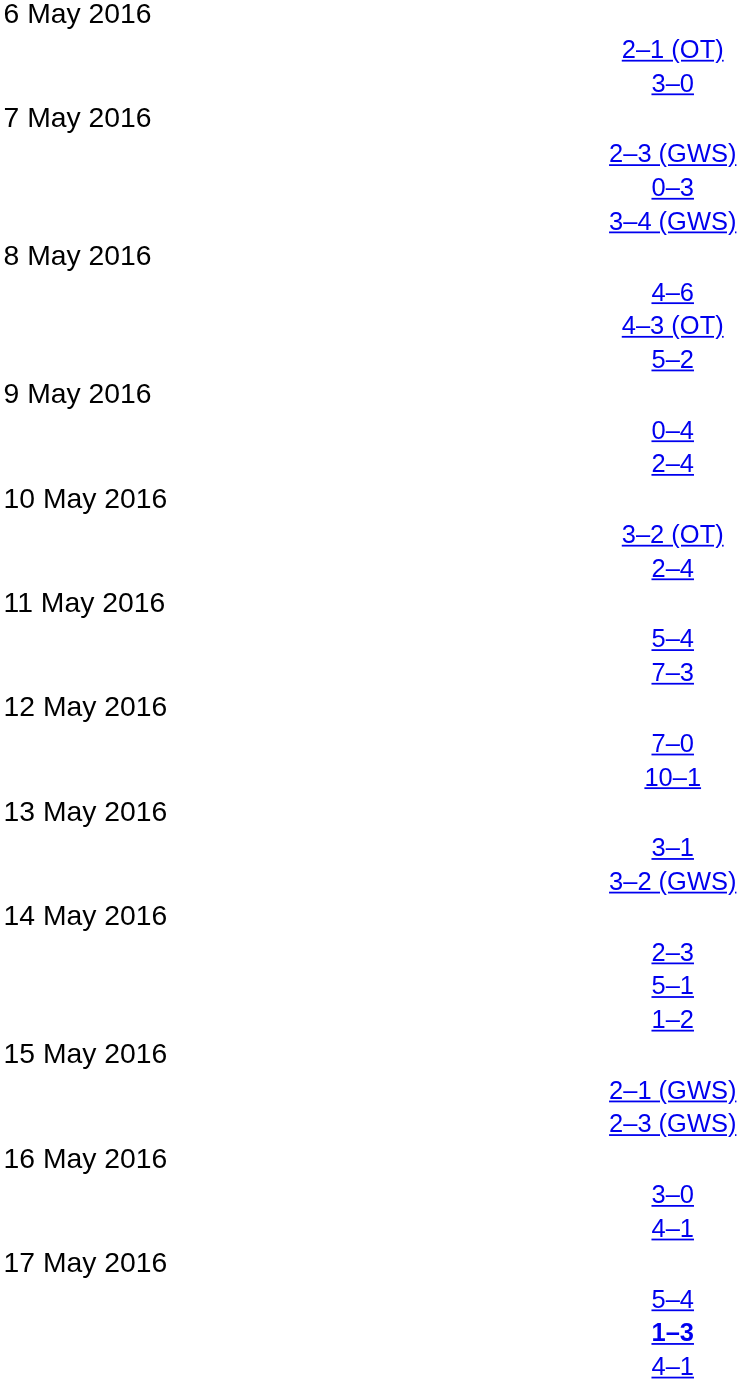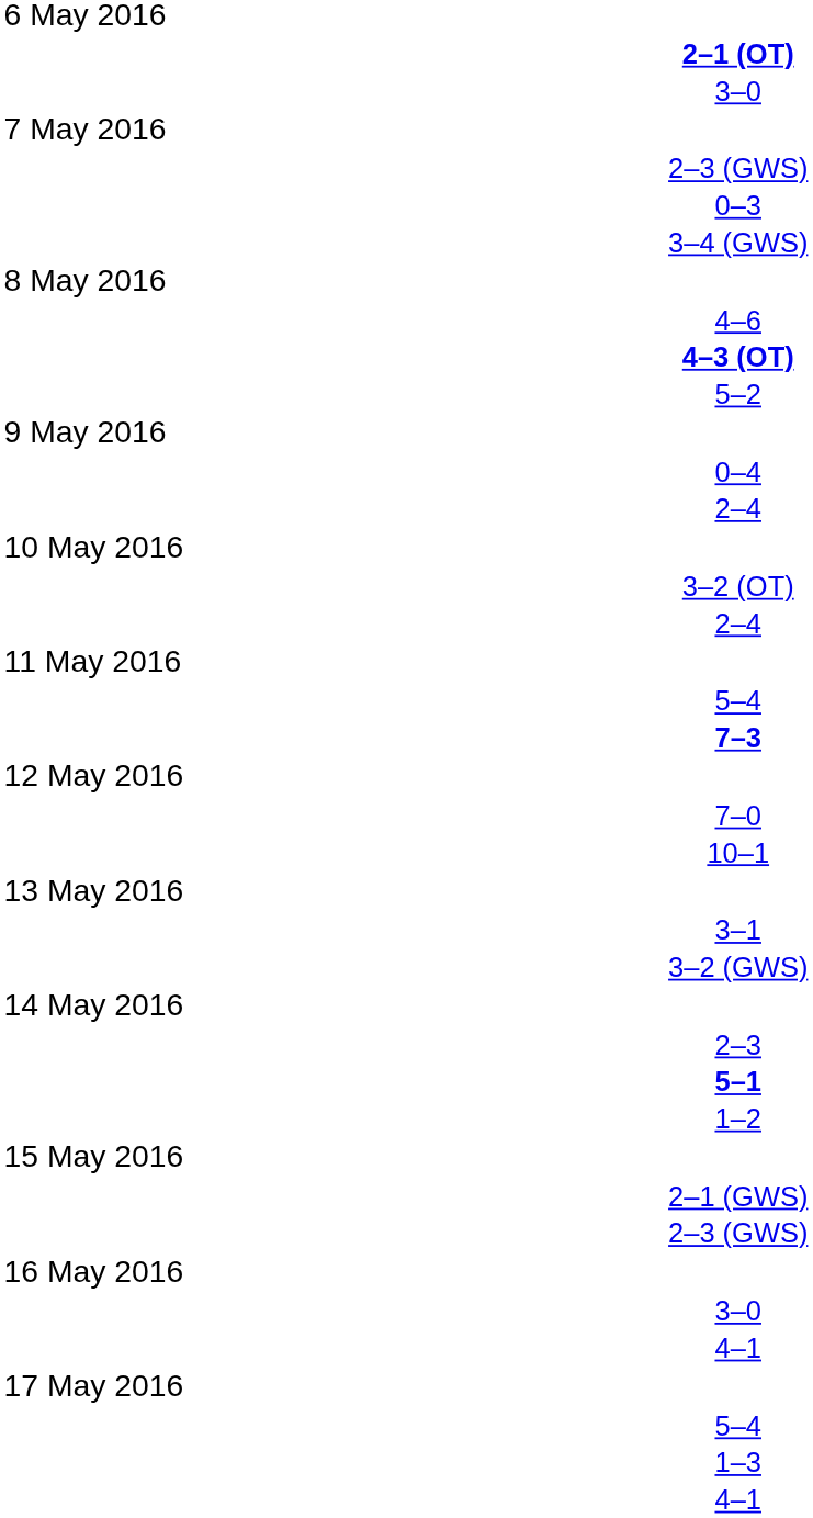2–1 (OT) | column 2: normal -> bold
4–3 (OT) | column 2: normal -> bold
7–3 | column 2: normal -> bold
5–1 | column 2: normal -> bold
1–3 | column 2: bold -> normal
